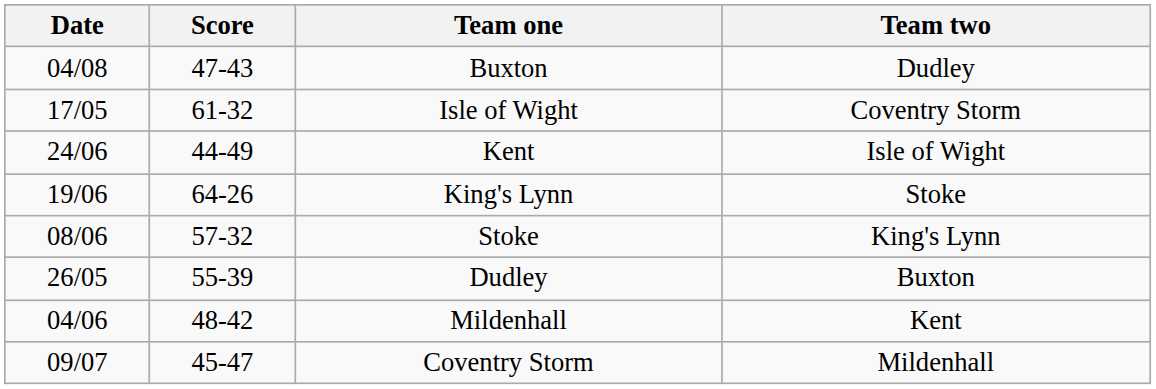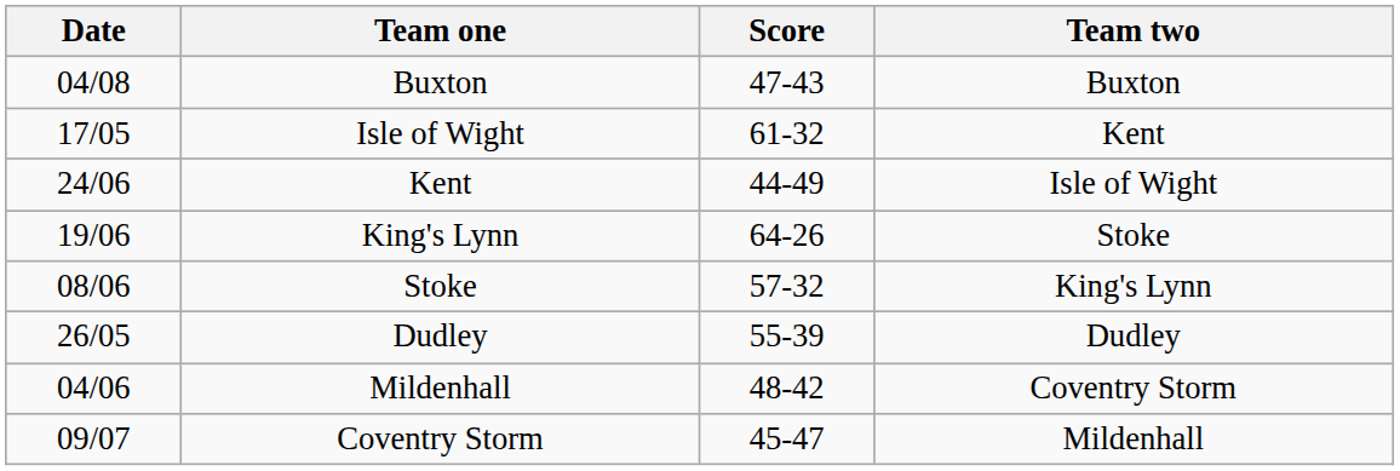columns swapped: Team one <-> Score
row 2 | Team two: Dudley -> Buxton
row 3 | Team two: Coventry Storm -> Kent
row 7 | Team two: Buxton -> Dudley
row 8 | Team two: Kent -> Coventry Storm
